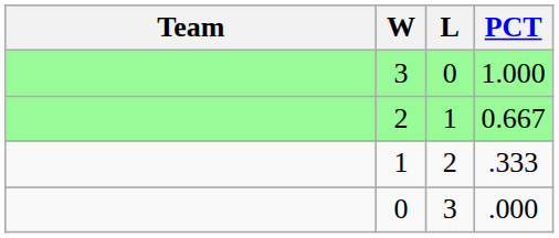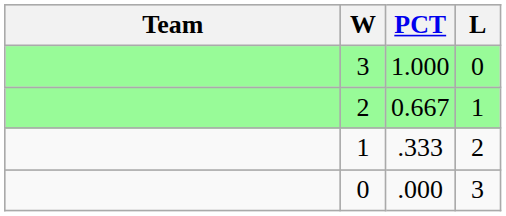columns swapped: L <-> PCT
